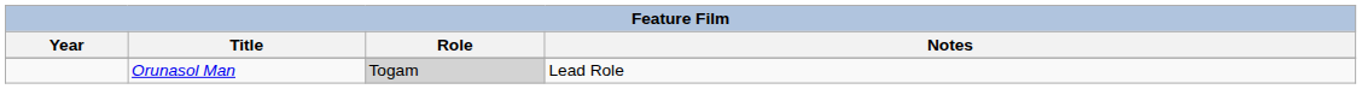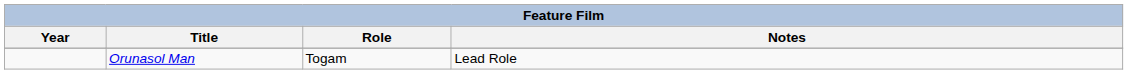Orunasol Man | Role: lightgrey background -> no background
